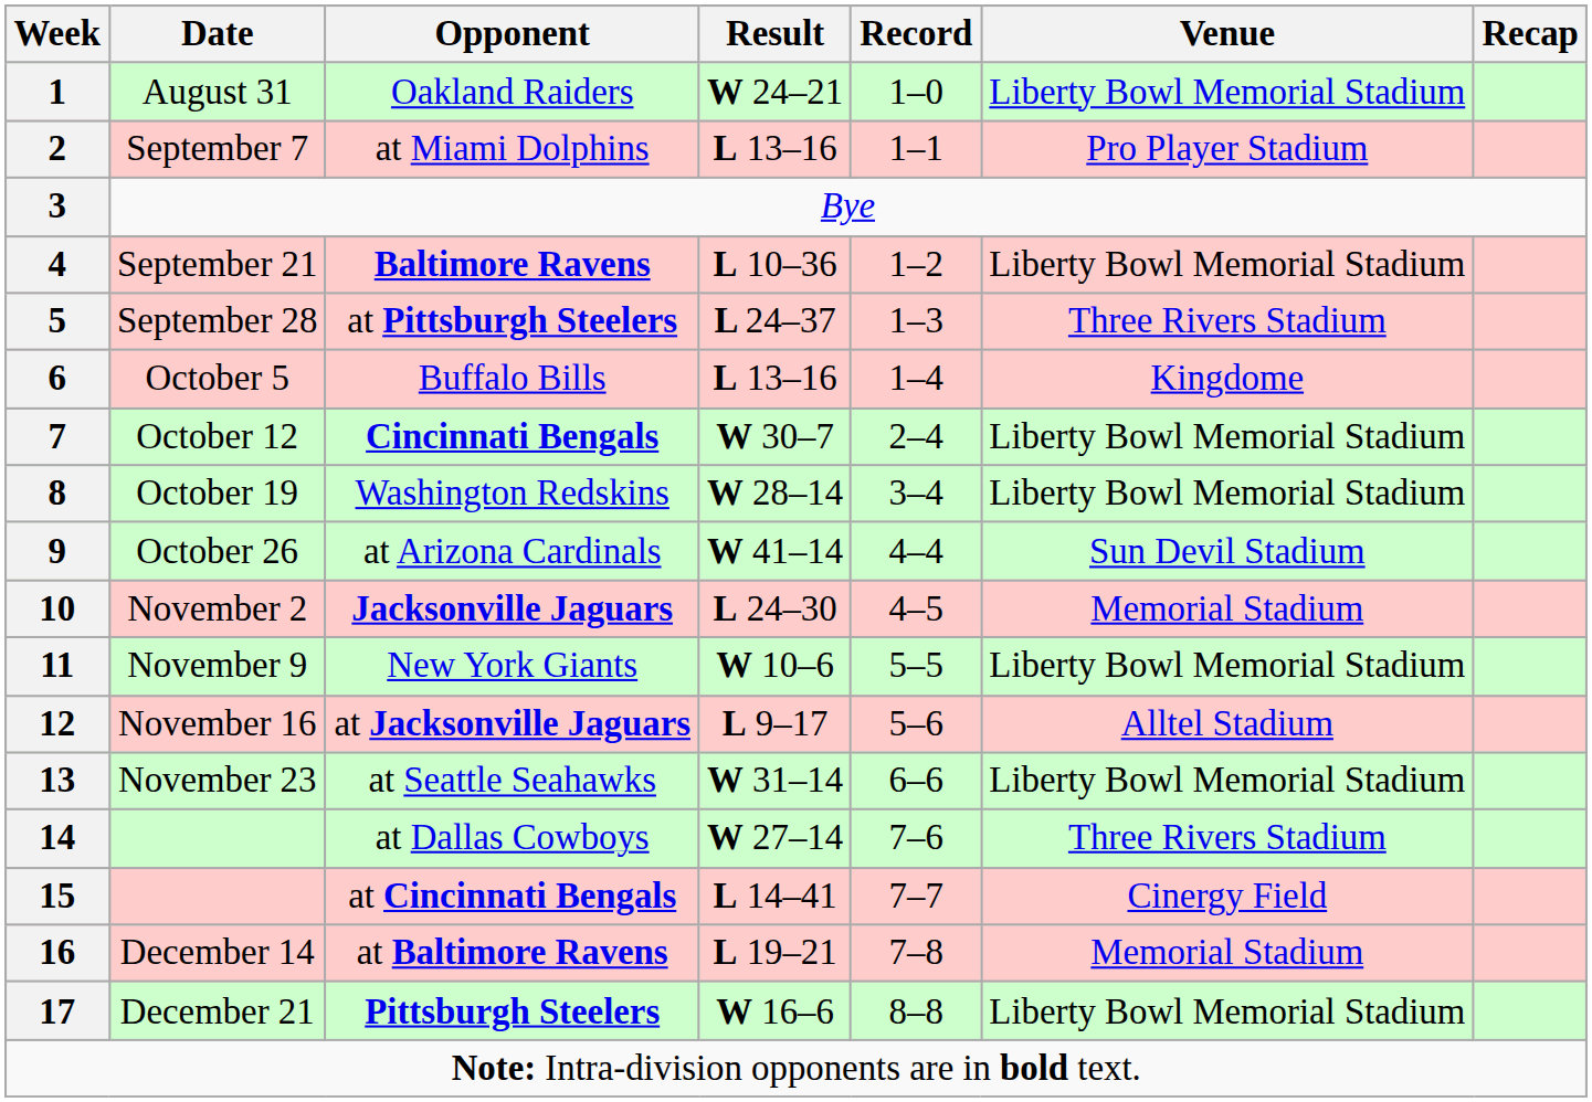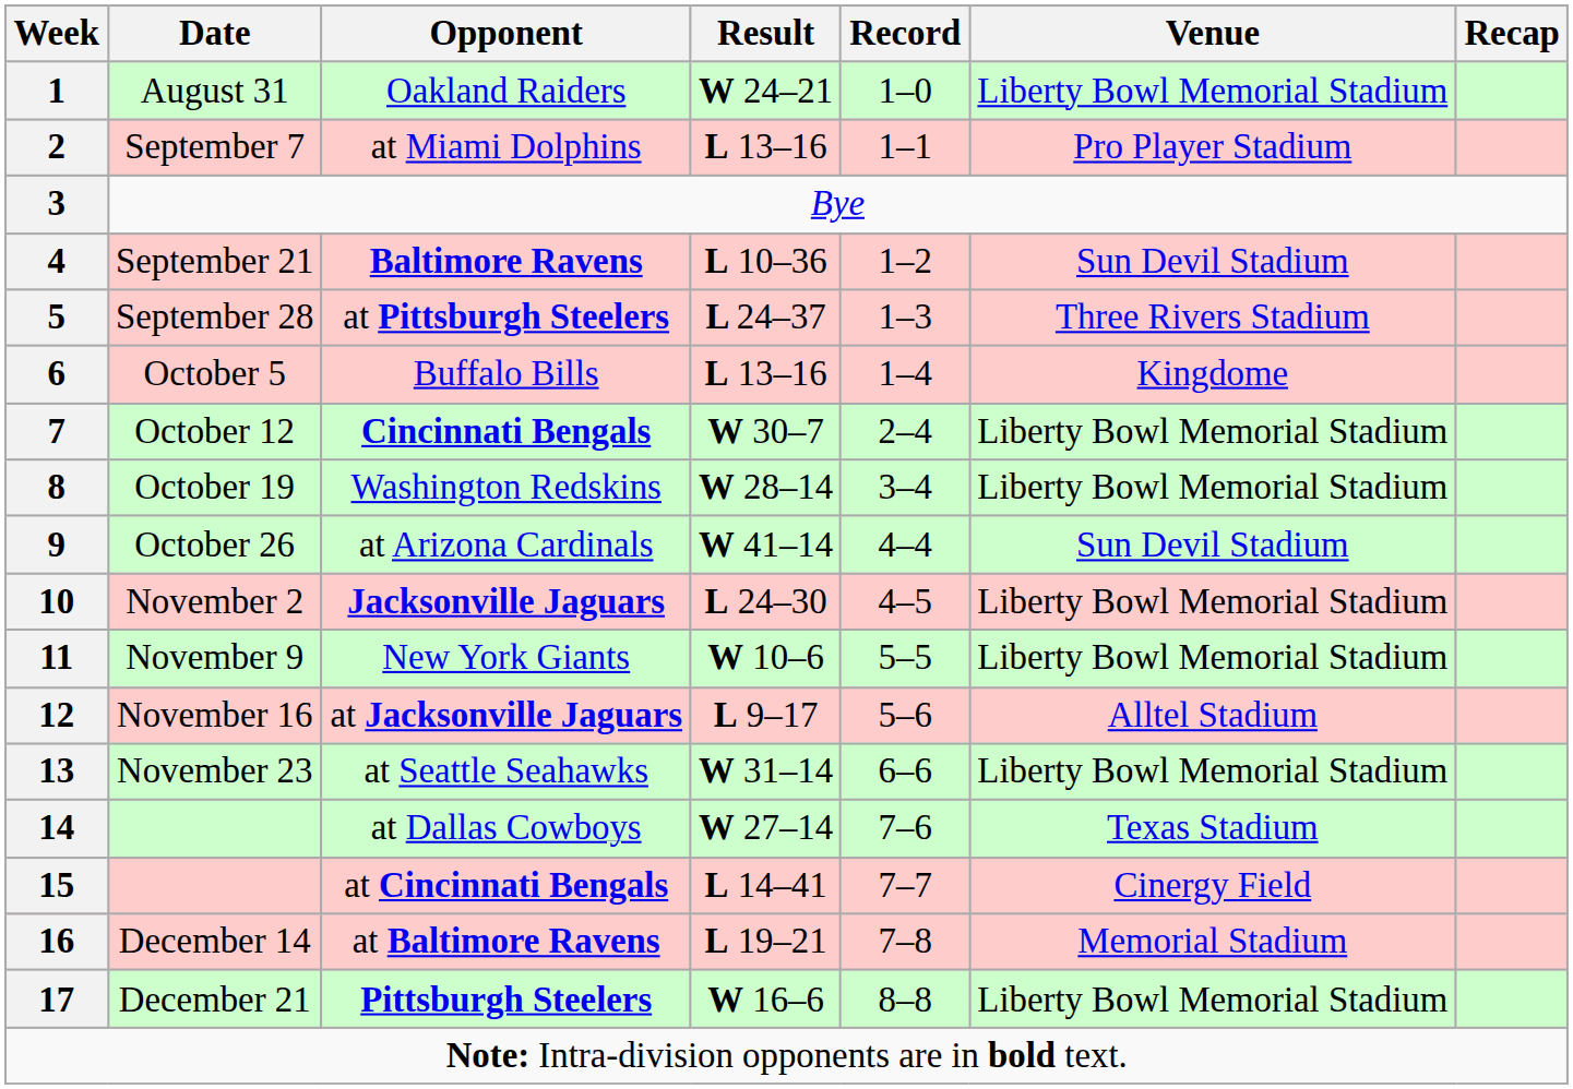4 | Venue: Liberty Bowl Memorial Stadium -> Sun Devil Stadium
10 | Venue: Memorial Stadium -> Liberty Bowl Memorial Stadium
14 | Venue: Three Rivers Stadium -> Texas Stadium
